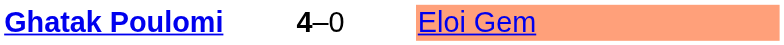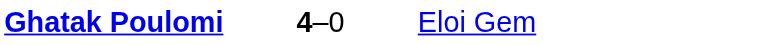Ghatak Poulomi | column 3: lightsalmon background -> no background
